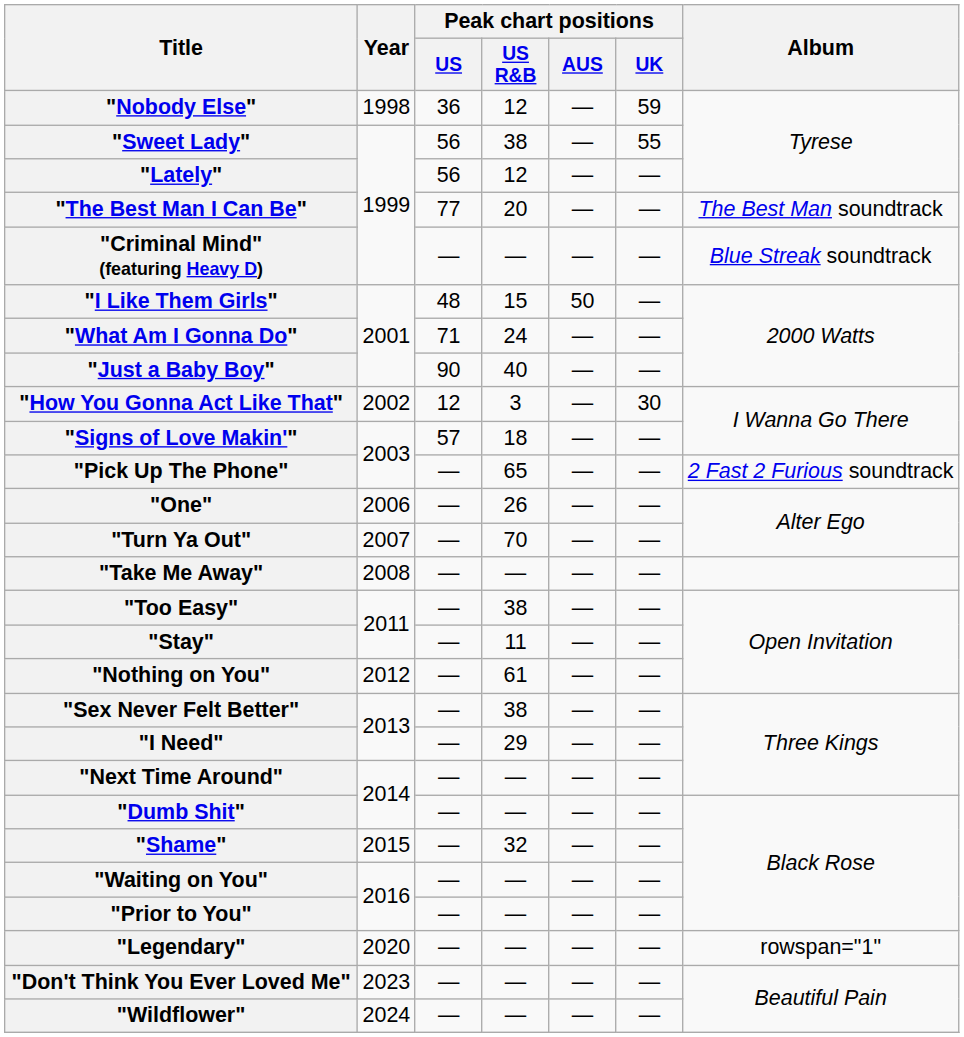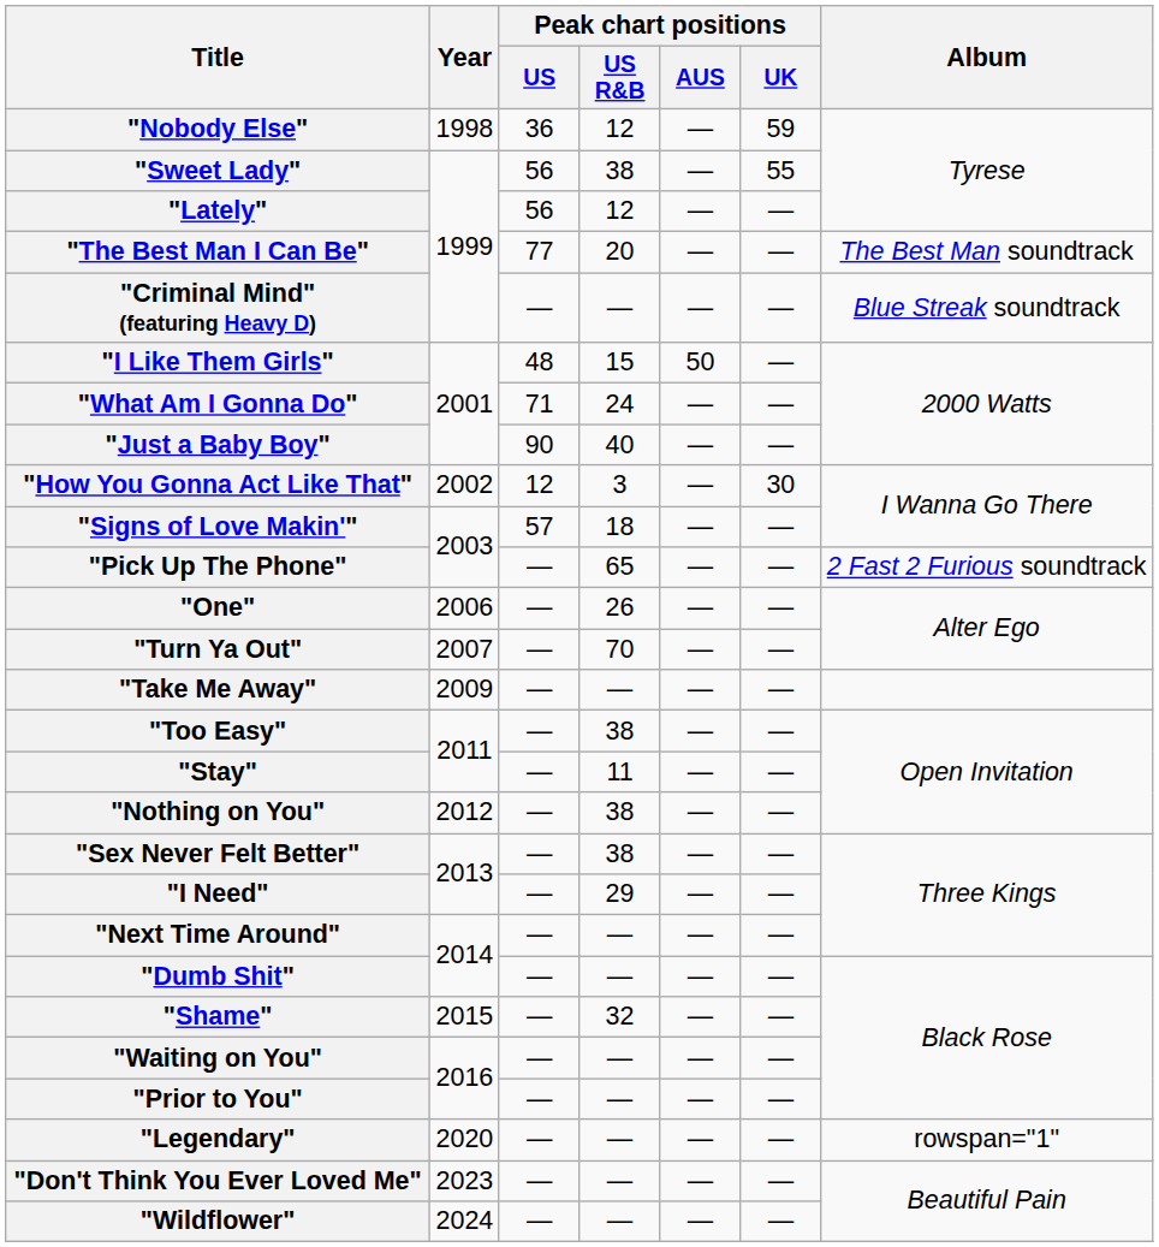"Take Me Away" | Year: 2008 -> 2009
"Nothing on You" | Peak chart positions / US R&B: 61 -> 38
